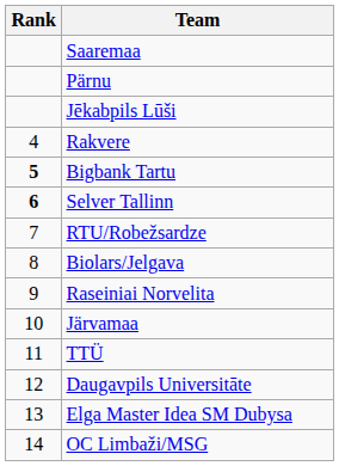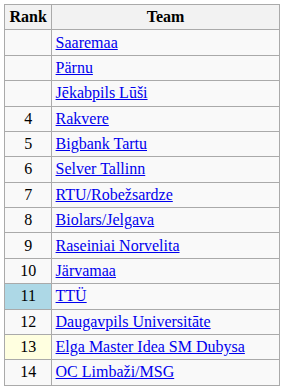Bigbank Tartu | Rank: bold -> normal
Selver Tallinn | Rank: bold -> normal
TTÜ | Rank: no background -> lightblue background
Elga Master Idea SM Dubysa | Rank: no background -> lightyellow background
